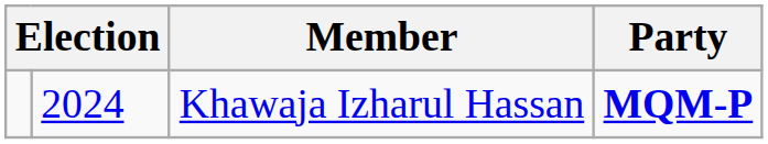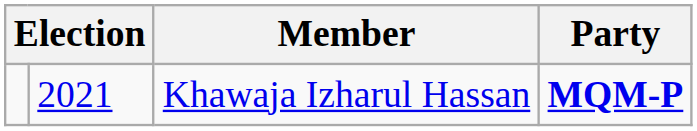Khawaja Izharul Hassan | column 2: 2024 -> 2021
